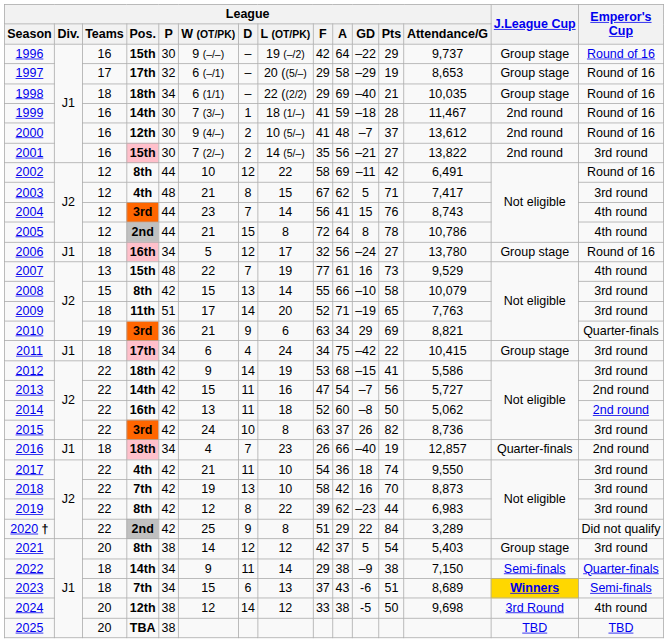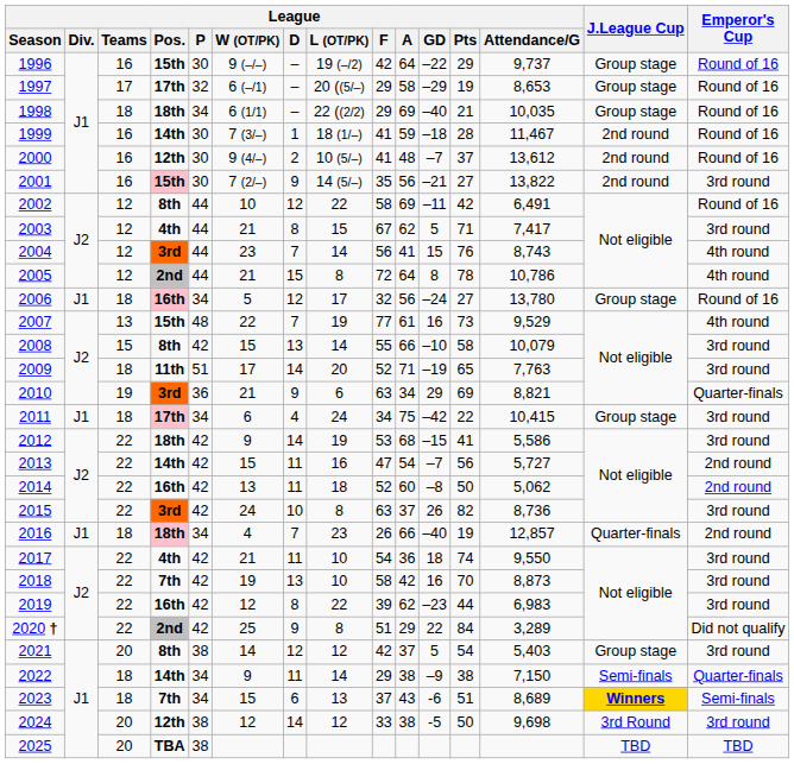2001 | League / D: 2 -> 9
2003 | League / P: 48 -> 44
2019 | League / Pos.: 8th -> 16th
2024 | Emperor's Cup: 4th round -> 3rd round
